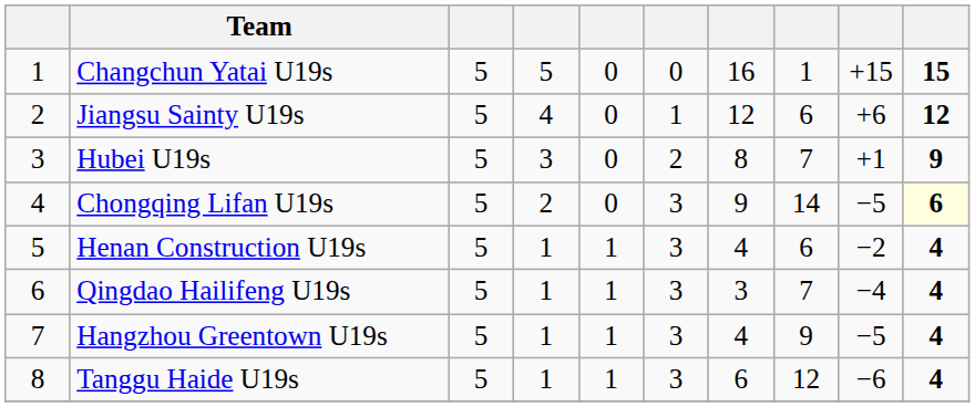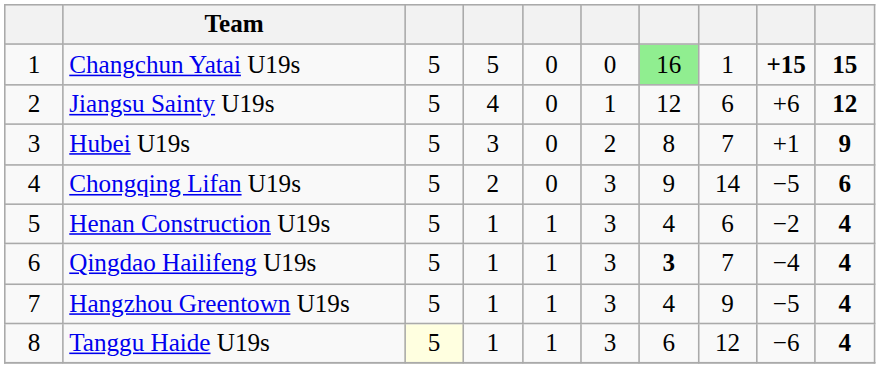Changchun Yatai U19s | column 7: no background -> lightgreen background
Changchun Yatai U19s | column 9: normal -> bold
Chongqing Lifan U19s | column 10: lightyellow background -> no background
Qingdao Hailifeng U19s | column 7: normal -> bold
Tanggu Haide U19s | column 3: no background -> lightyellow background
